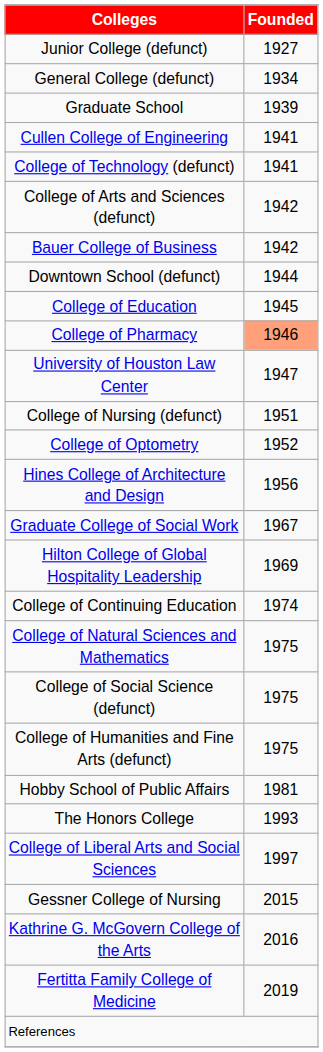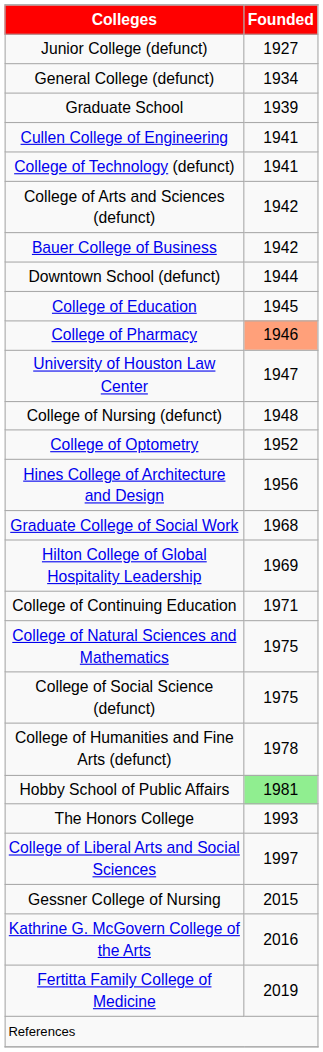College of Nursing (defunct) | Founded: 1951 -> 1948
Graduate College of Social Work | Founded: 1967 -> 1968
College of Continuing Education | Founded: 1974 -> 1971
College of Humanities and Fine Arts (defunct) | Founded: 1975 -> 1978
Hobby School of Public Affairs | Founded: no background -> lightgreen background
